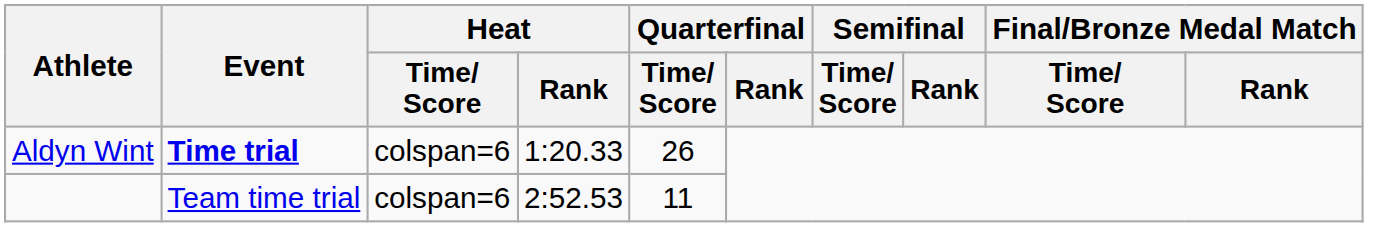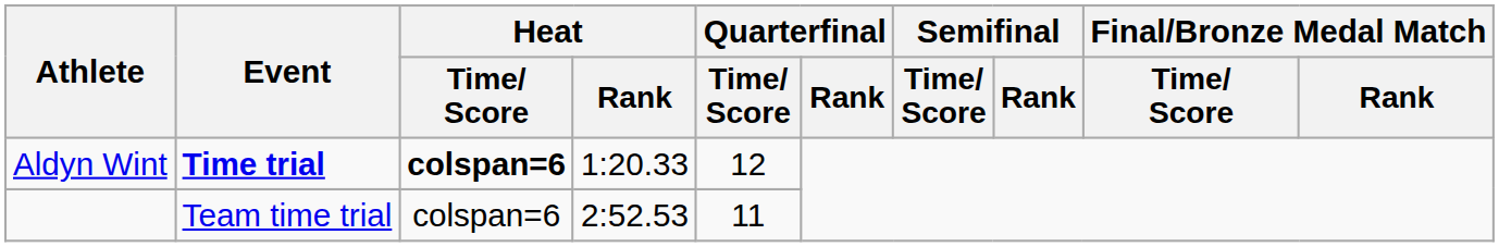Aldyn Wint | Heat / Time/ Score: normal -> bold
Aldyn Wint | Quarterfinal / Time/ Score: 26 -> 12
